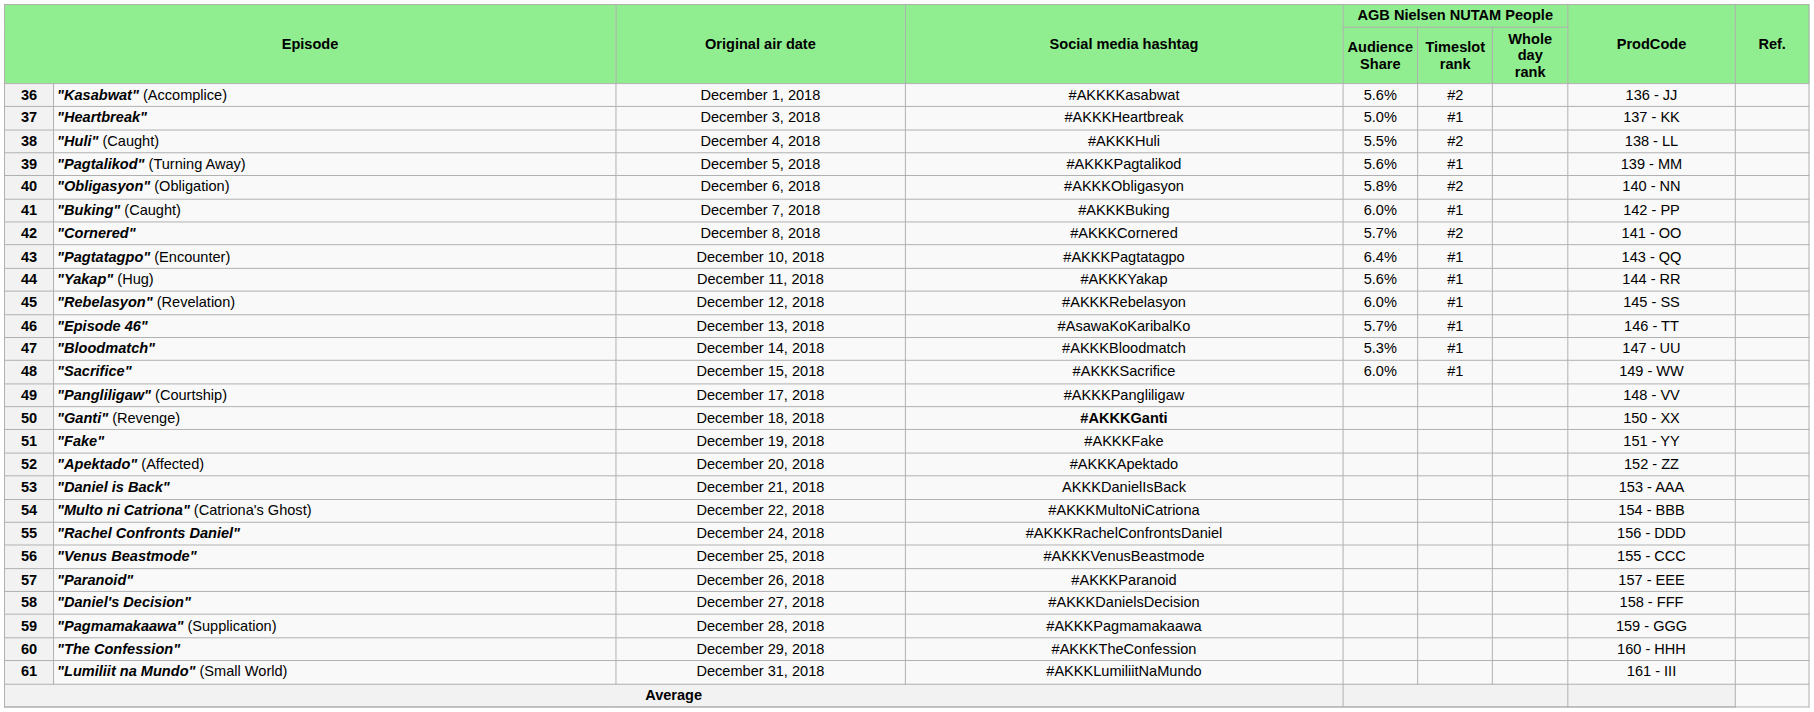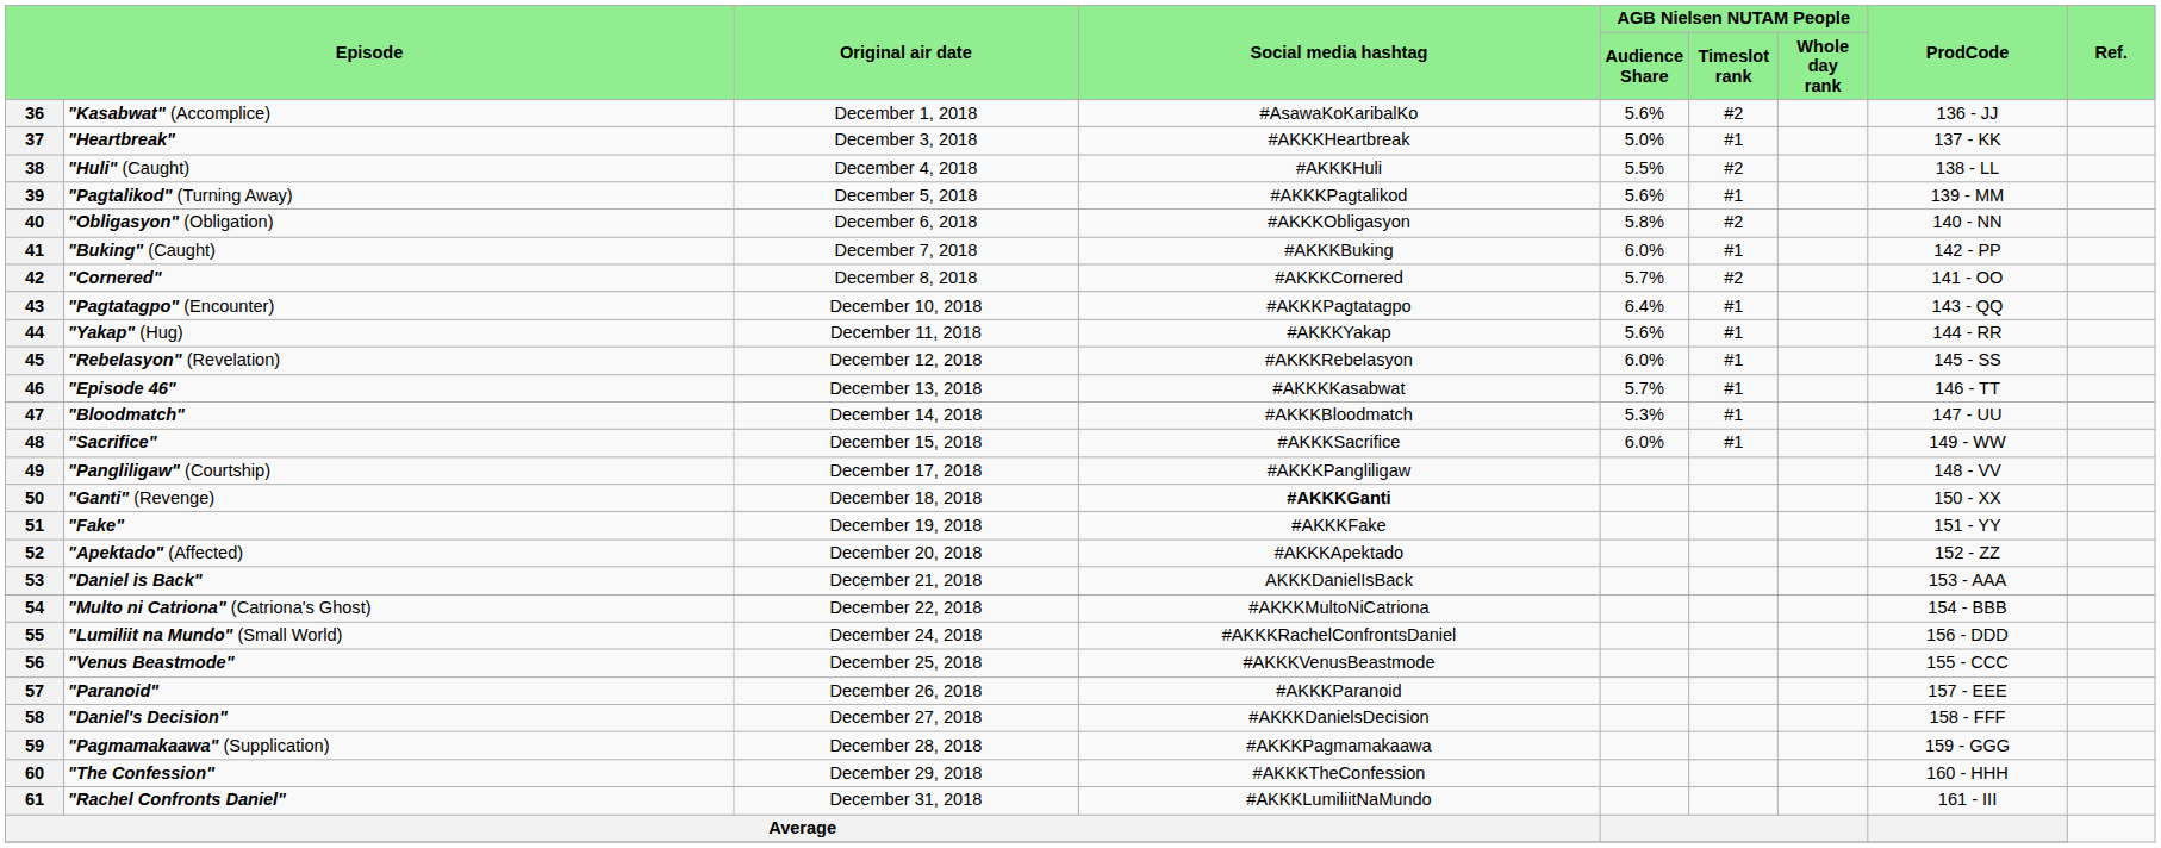36 | Social media hashtag: #AKKKKasabwat -> #AsawaKoKaribalKo
46 | Social media hashtag: #AsawaKoKaribalKo -> #AKKKKasabwat
55 | column 2: "Rachel Confronts Daniel" -> "Lumiliit na Mundo" (Small World)
61 | column 2: "Lumiliit na Mundo" (Small World) -> "Rachel Confronts Daniel"
